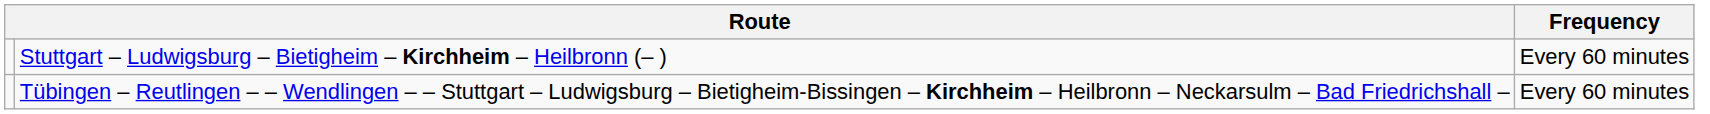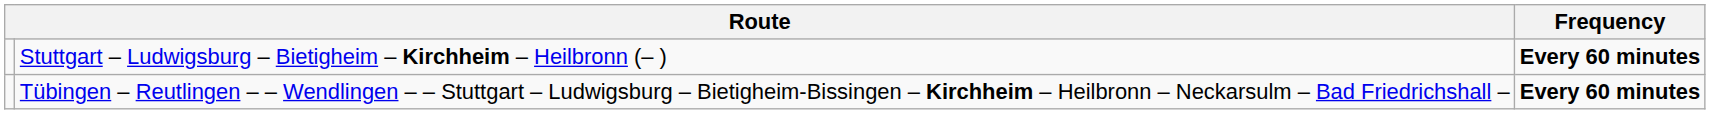row 2 | Frequency: normal -> bold
row 3 | Frequency: normal -> bold
